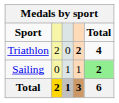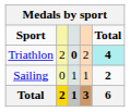Triathlon | column 3: normal -> bold
Triathlon | column 4: bold -> normal
Triathlon | Total: no background -> paleturquoise background
Sailing | Total: lightgreen background -> no background
